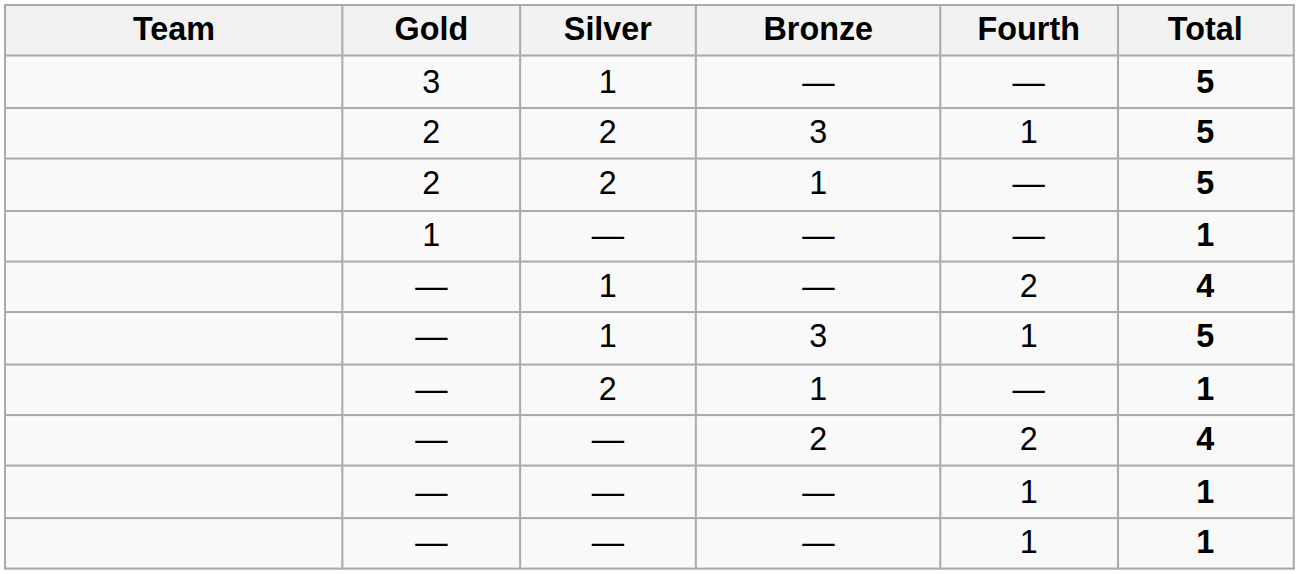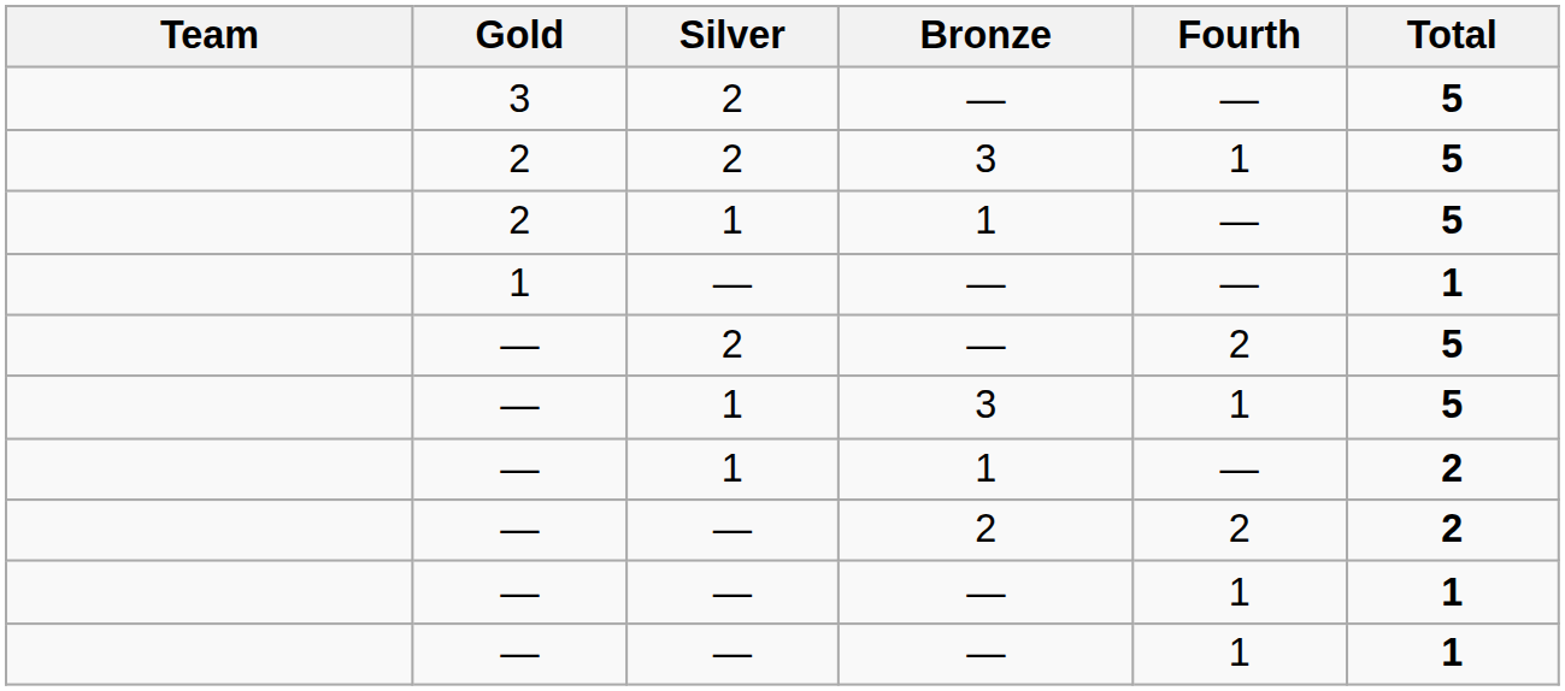row 2 | Silver: 1 -> 2
row 4 | Silver: 2 -> 1
row 6 | Silver: 1 -> 2
row 6 | Total: 4 -> 5
row 8 | Silver: 2 -> 1
row 8 | Total: 1 -> 2
row 9 | Total: 4 -> 2
